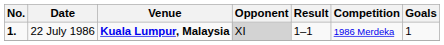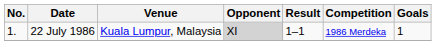22 July 1986 | No.: bold -> normal
22 July 1986 | Venue: bold -> normal
